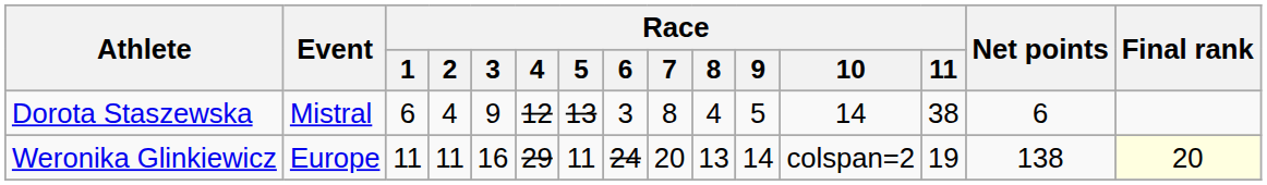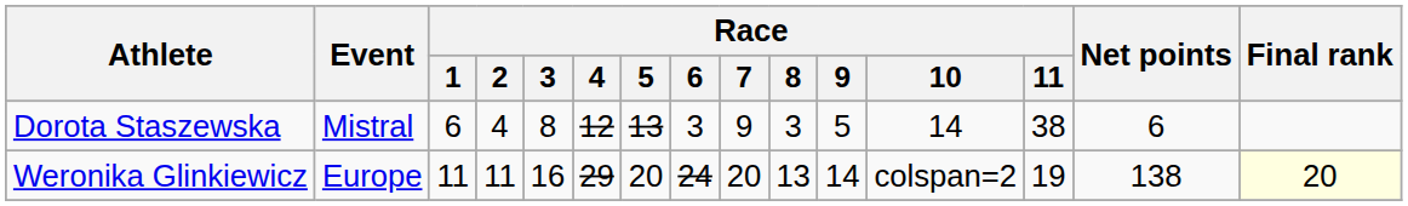Dorota Staszewska | Race / 3: 9 -> 8
Dorota Staszewska | Race / 7: 8 -> 9
Dorota Staszewska | Race / 8: 4 -> 3
Weronika Glinkiewicz | Race / 5: 11 -> 20
